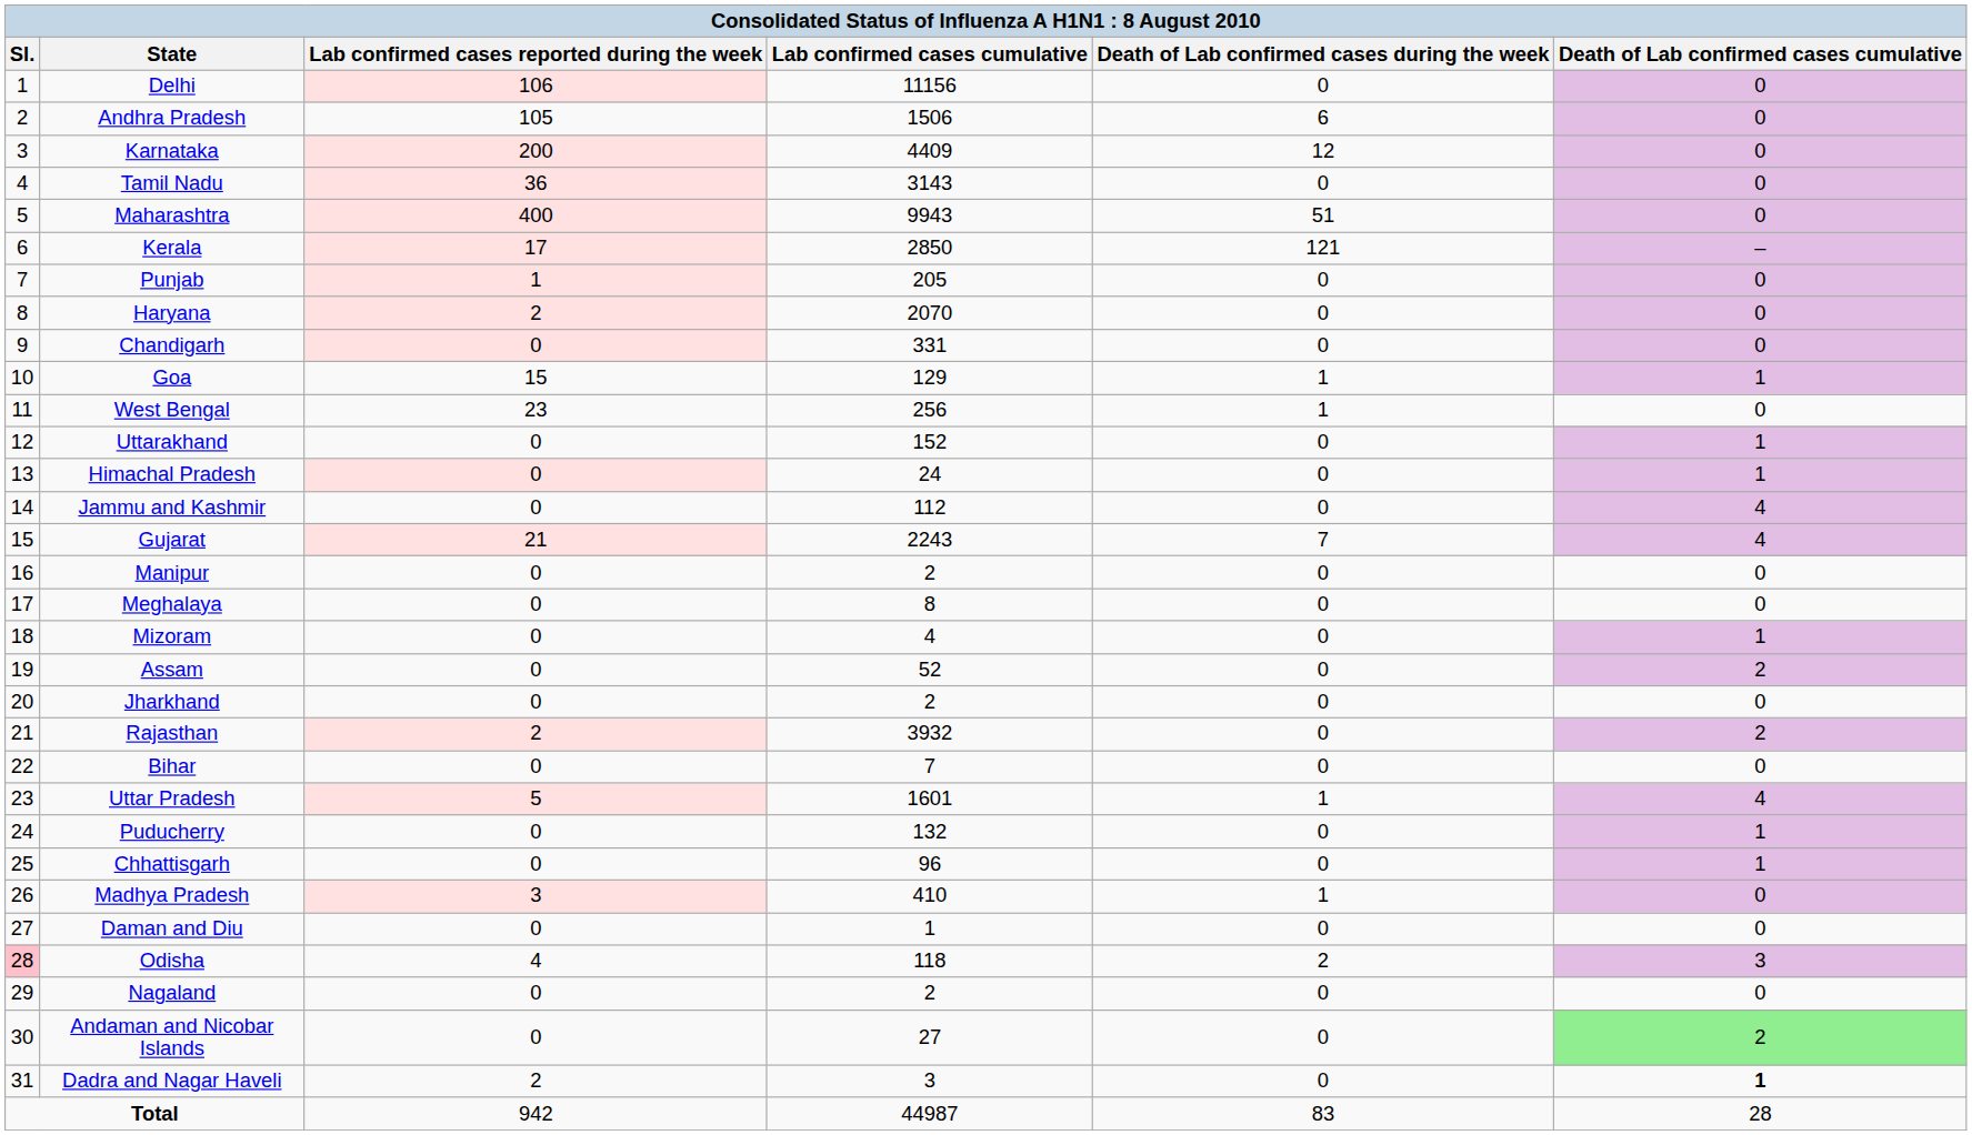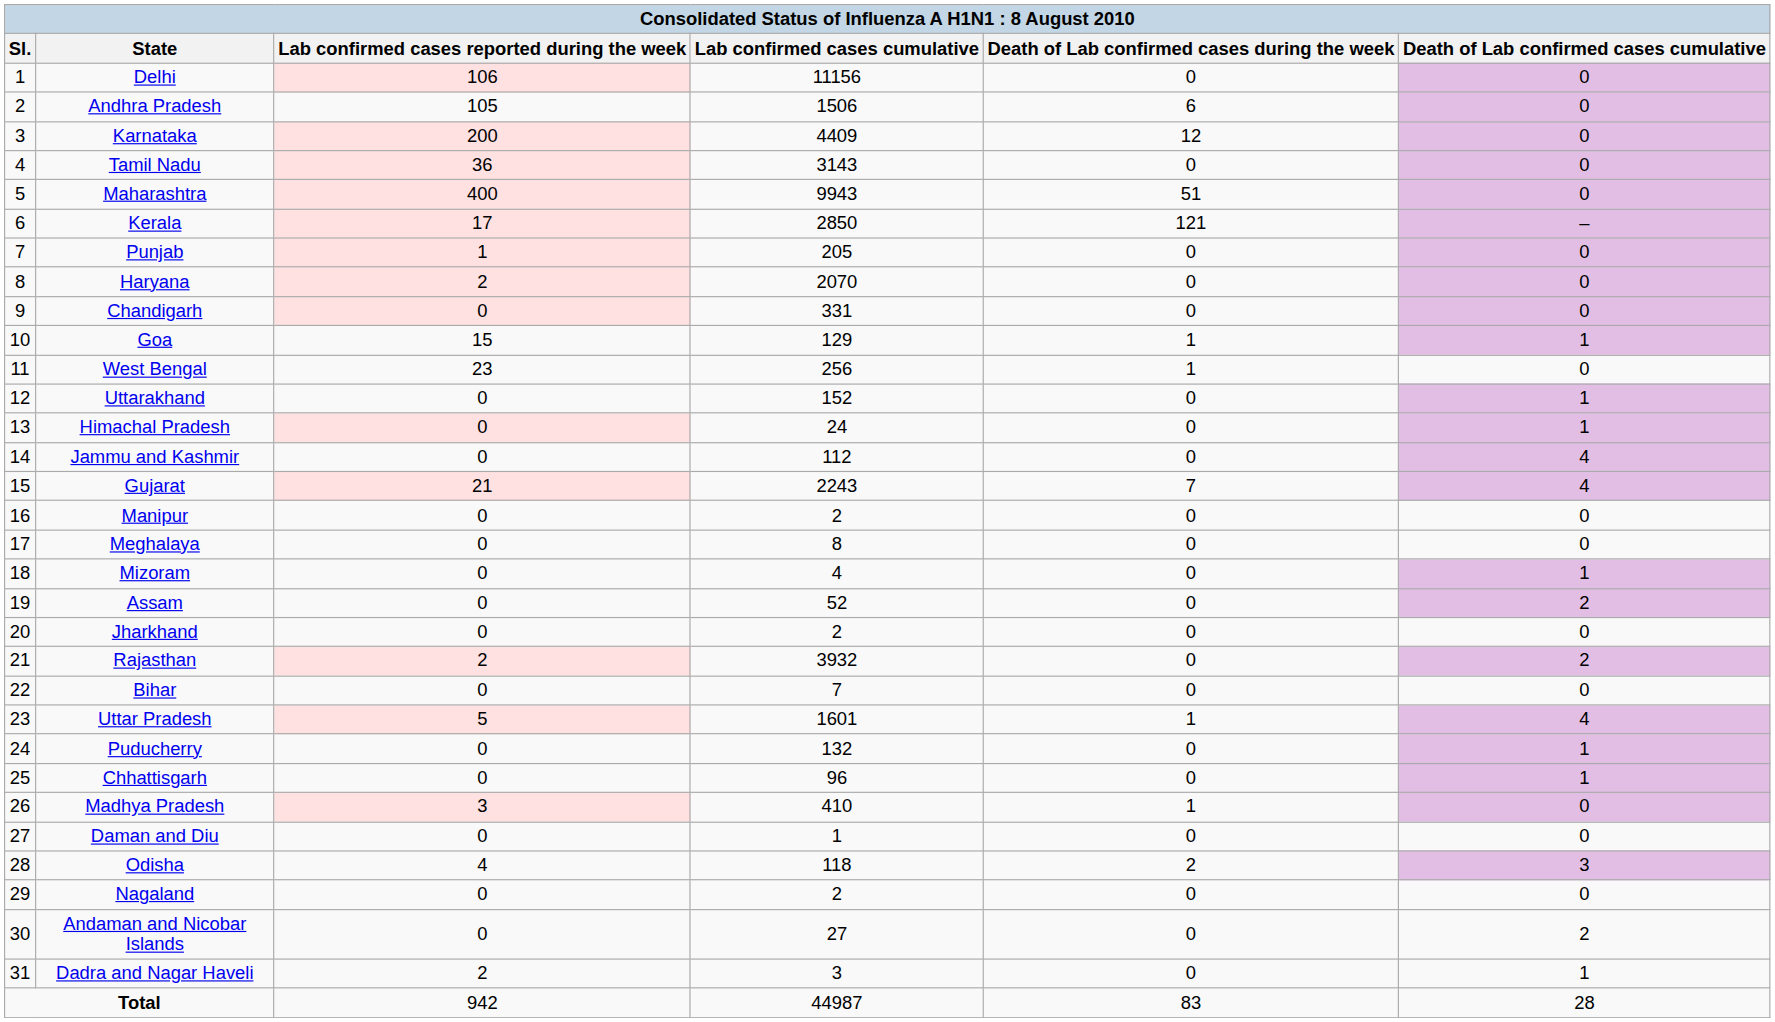Odisha | Sl.: pink background -> no background
Andaman and Nicobar Islands | Death of Lab confirmed cases cumulative: lightgreen background -> no background
Dadra and Nagar Haveli | Death of Lab confirmed cases cumulative: bold -> normal
